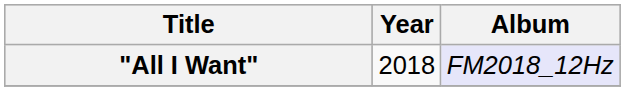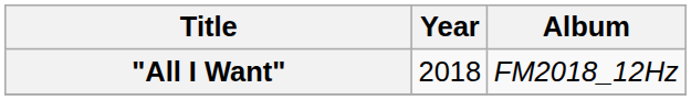row 2 | Album: lavender background -> no background
